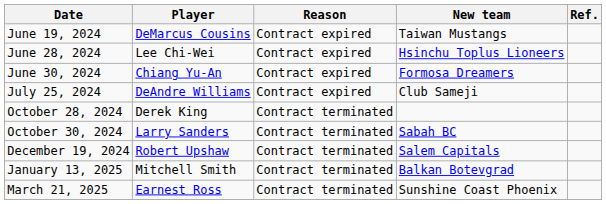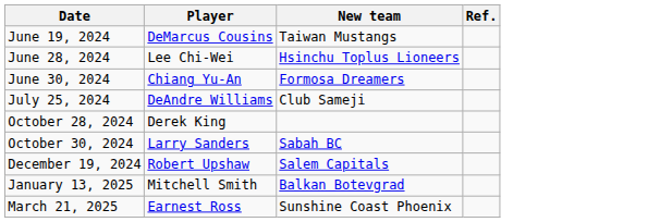- column: Reason | Contract expired | Contract expired | Contract expired | Contract expired | Contract terminated | Contract terminated | Contract terminated | Contract terminated | Contract terminated
